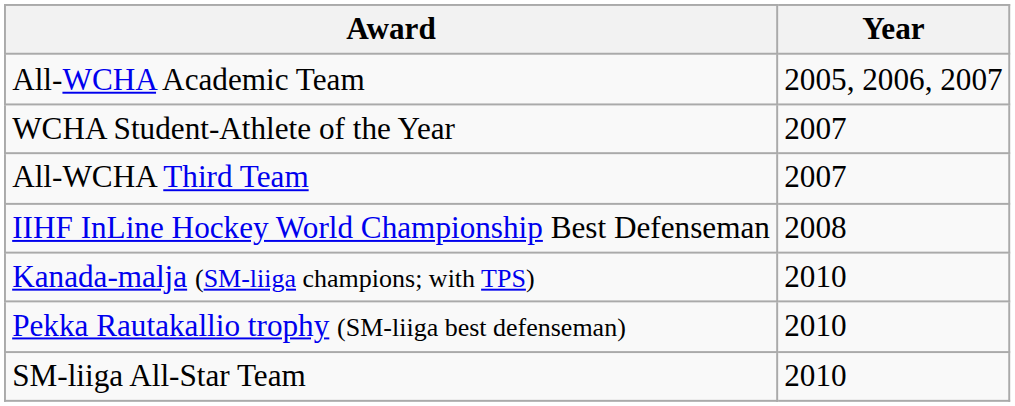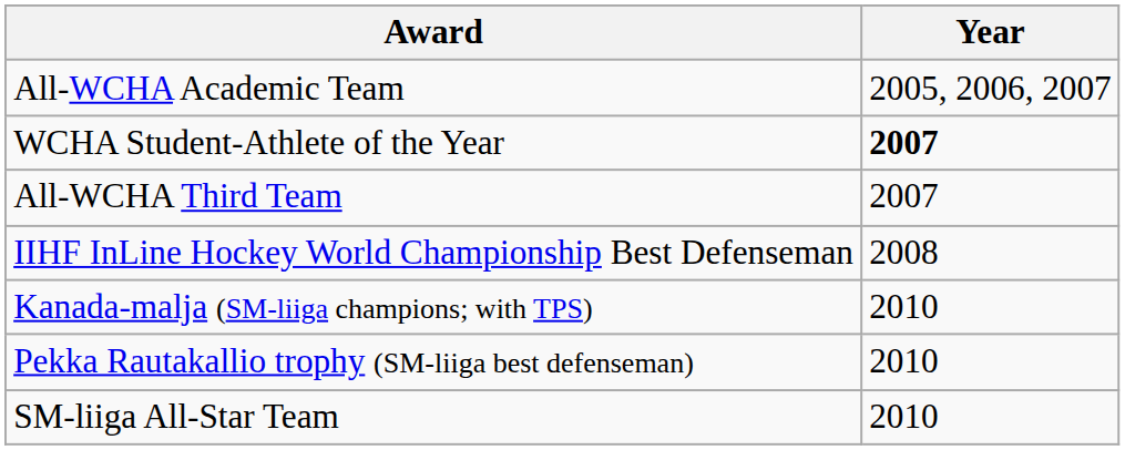WCHA Student-Athlete of the Year | Year: normal -> bold
